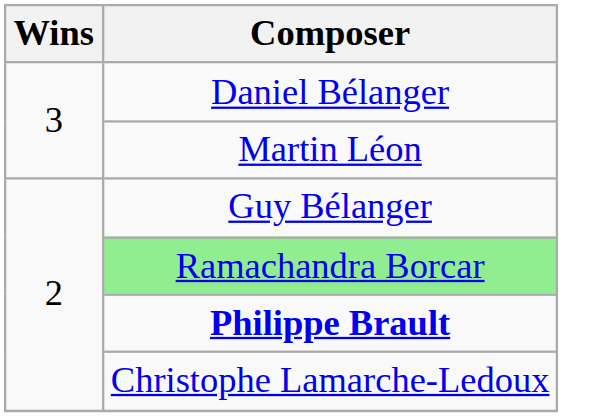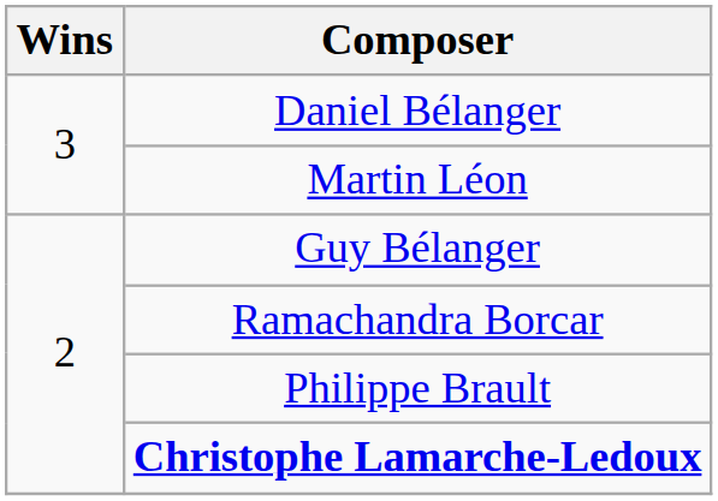Ramachandra Borcar | Composer: lightgreen background -> no background
Philippe Brault | Composer: bold -> normal
Christophe Lamarche-Ledoux | Composer: normal -> bold
